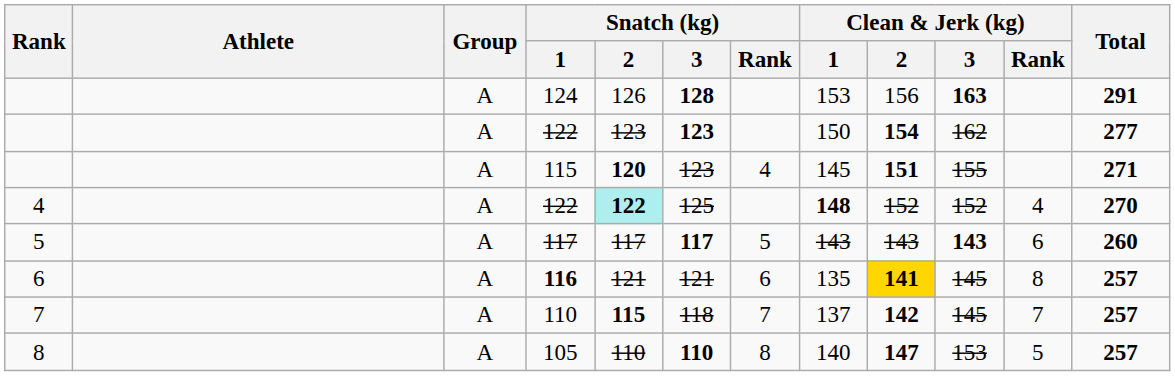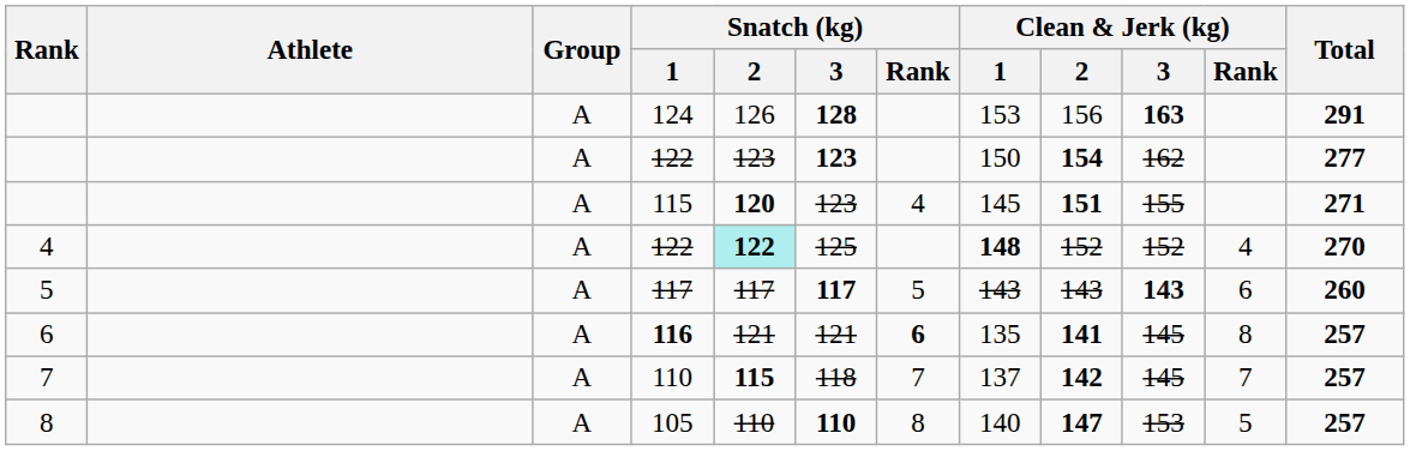116 | Snatch (kg) / Rank: normal -> bold
116 | Clean & Jerk (kg) / 2: gold background -> no background
